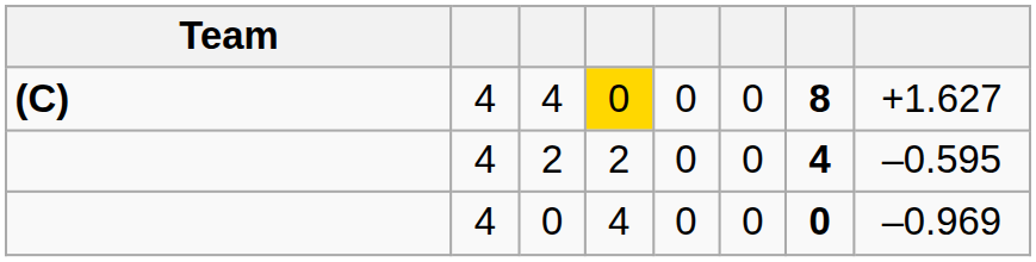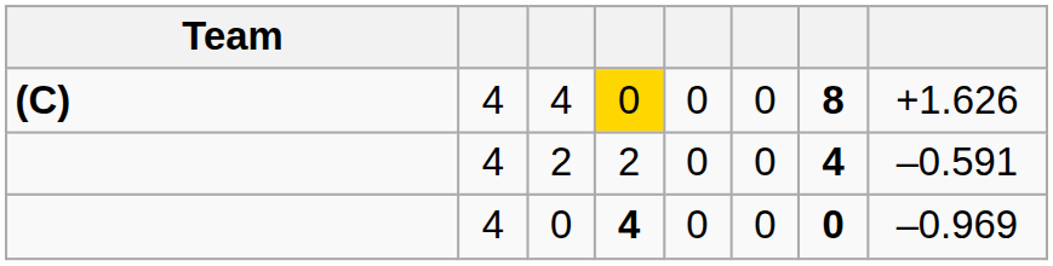row 2 | column 8: +1.627 -> +1.626
row 3 | column 8: –0.595 -> –0.591
row 4 | column 4: normal -> bold
